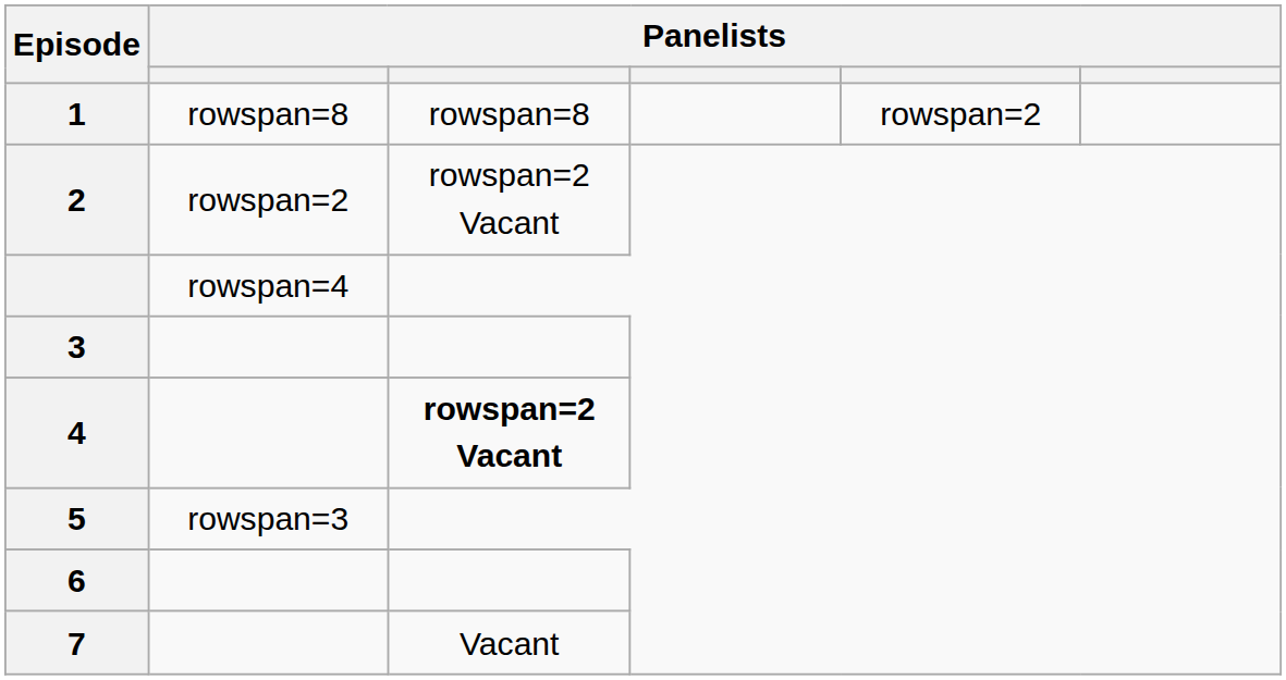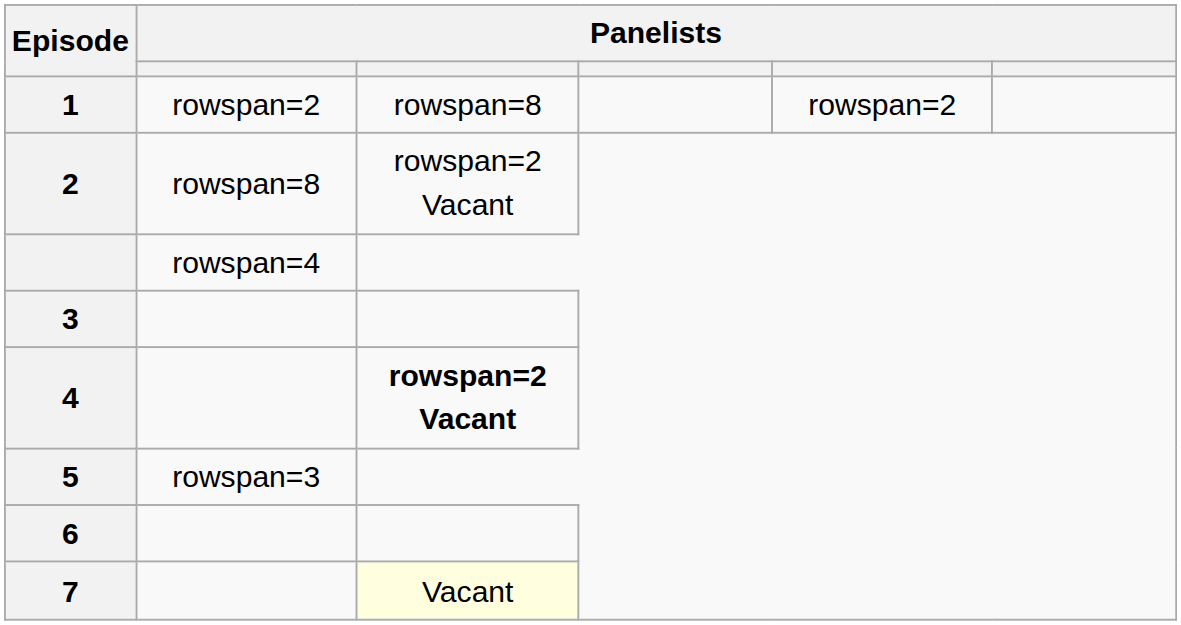1 | column 2: rowspan=8 -> rowspan=2
2 | column 2: rowspan=2 -> rowspan=8
7 | column 3: no background -> lightyellow background
